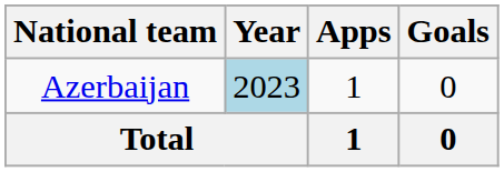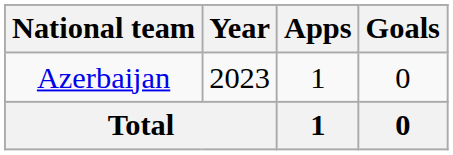Azerbaijan | Year: lightblue background -> no background
